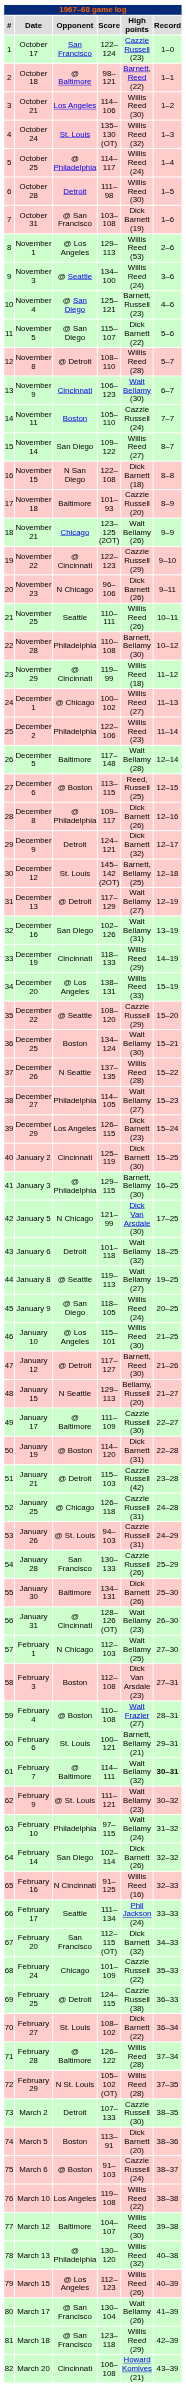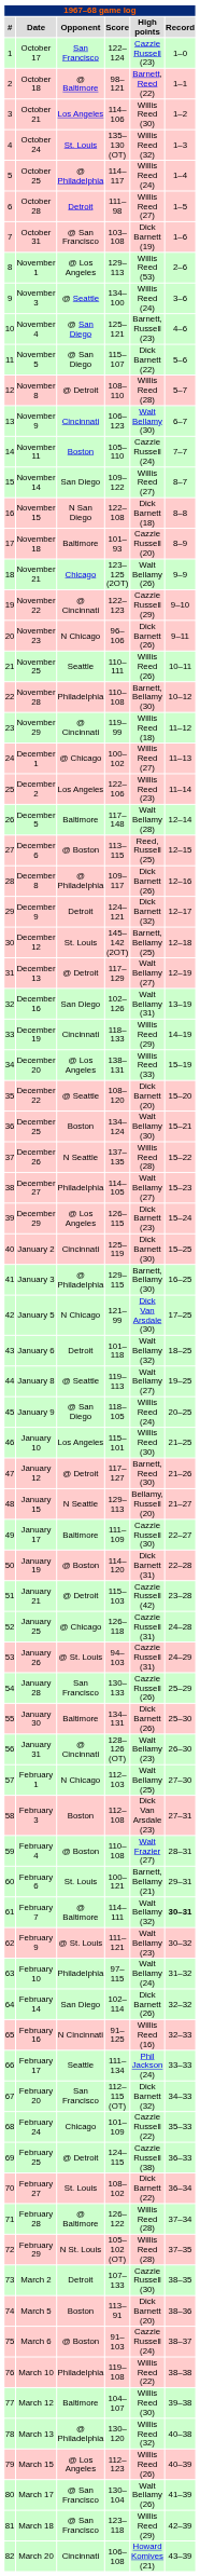October 28 | High points: Willis Reed (30) -> Willis Reed (27)
December 2 | Opponent: Philadelphia -> Los Angeles
December 22 | High points: Cazzie Russell (29) -> Dick Barnett (20)
December 29 | Opponent: Los Angeles -> @ Los Angeles
January 10 | Opponent: @ Los Angeles -> Los Angeles
January 17 | Opponent: @ Baltimore -> Baltimore
March 10 | Opponent: Los Angeles -> Philadelphia
